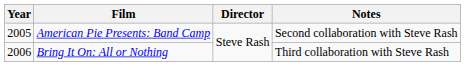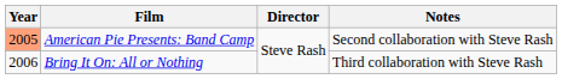American Pie Presents: Band Camp | Year: no background -> lightsalmon background
